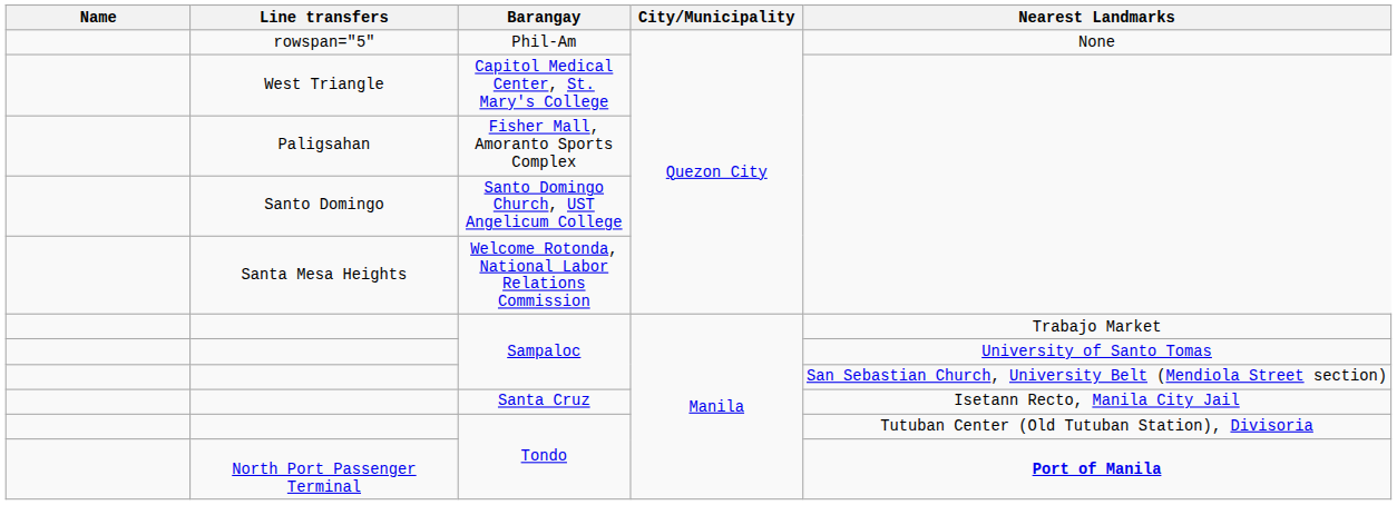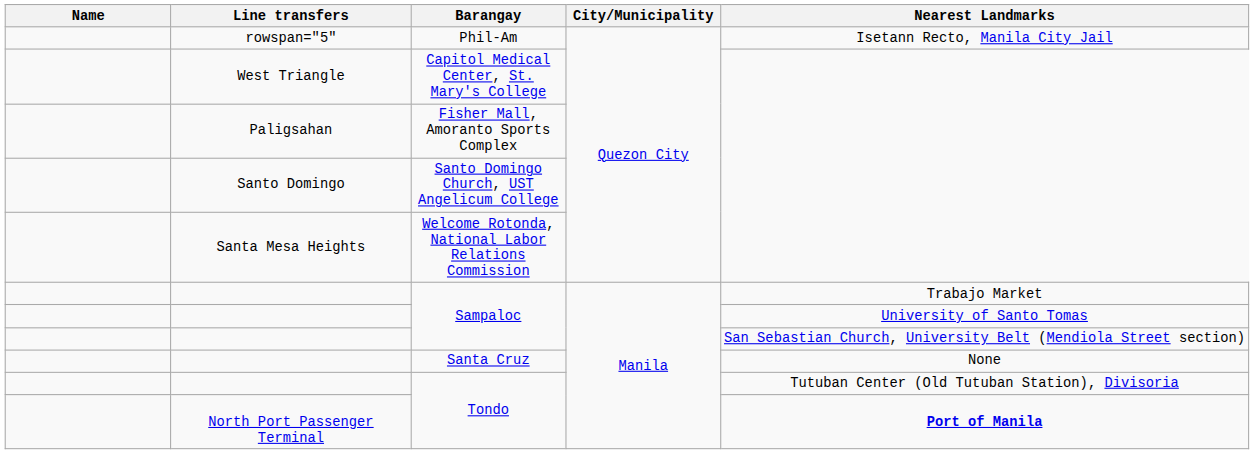Phil-Am | Nearest Landmarks: None -> Isetann Recto, Manila City Jail
Santa Cruz | Nearest Landmarks: Isetann Recto, Manila City Jail -> None
